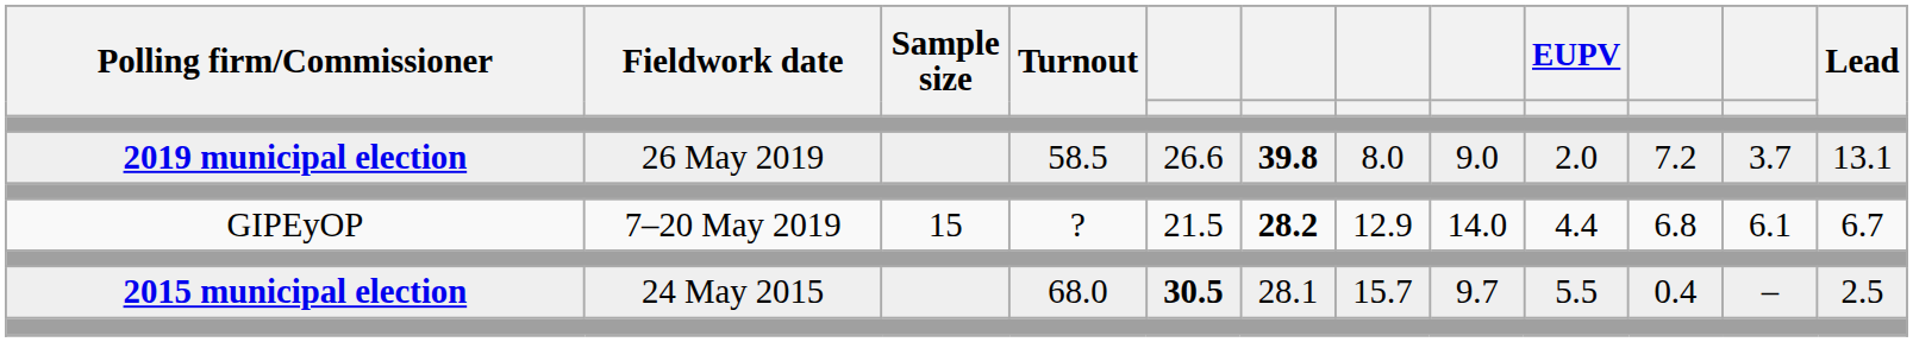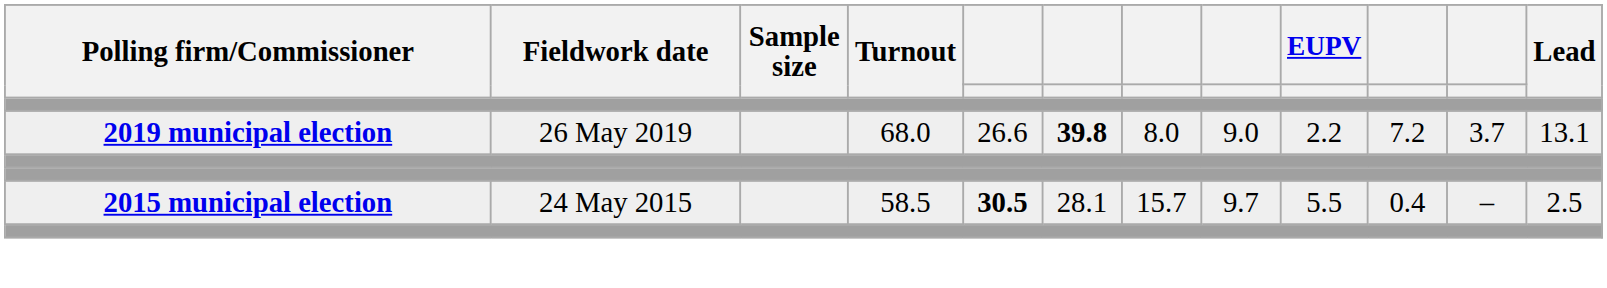2019 municipal election | Turnout: 58.5 -> 68.0
2019 municipal election | EUPV: 2.0 -> 2.2
- row: GIPEyOP | 7–20 May 2019 | 15 | ? | 21.5 | 28.2 | 12.9 | 14.0 | 4.4 | 6.8 | 6.1 | 6.7
2015 municipal election | Turnout: 68.0 -> 58.5
